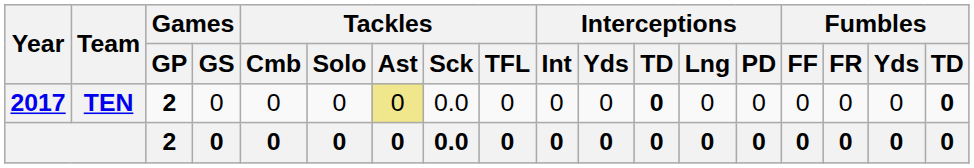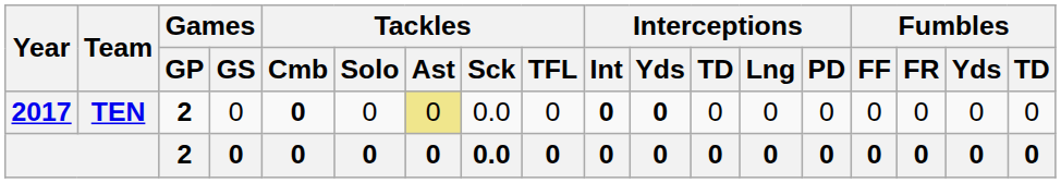TEN | Tackles / Cmb: normal -> bold
TEN | Interceptions / Int: normal -> bold
TEN | Interceptions / Yds: normal -> bold
TEN | Interceptions / TD: bold -> normal
TEN | Fumbles / TD: bold -> normal
